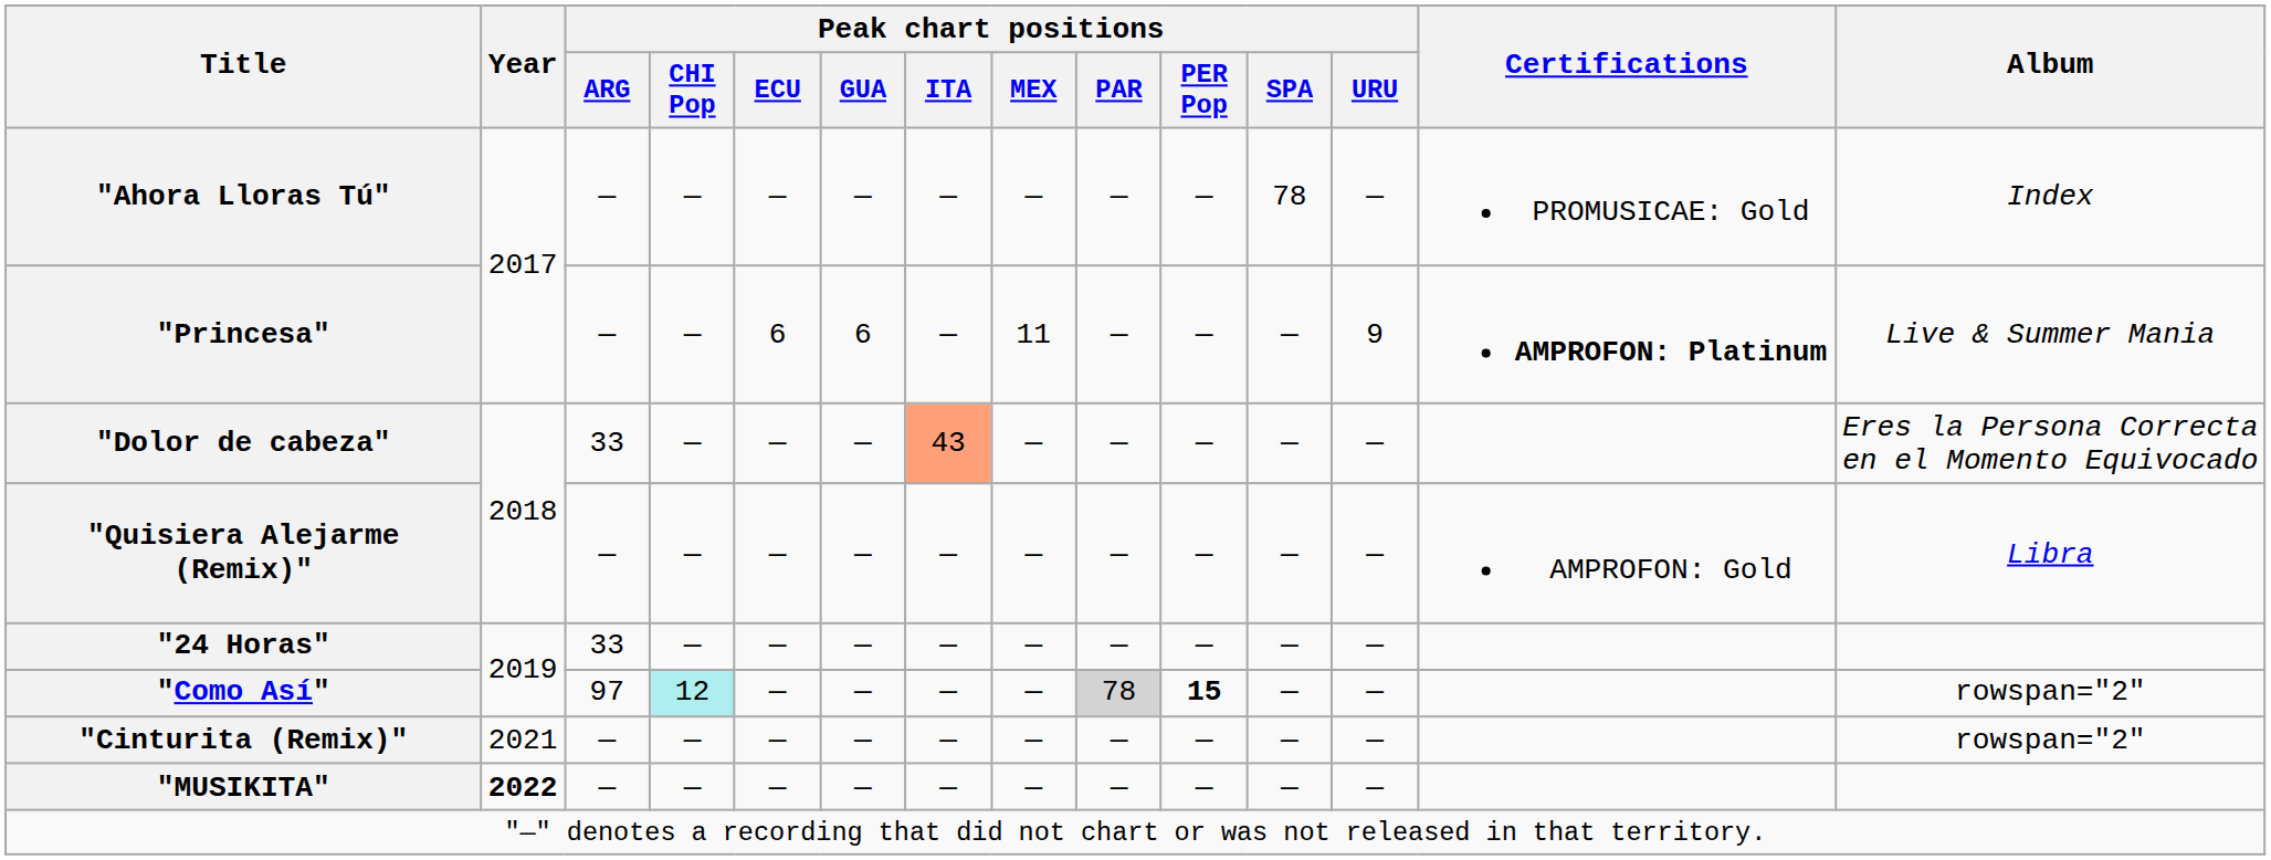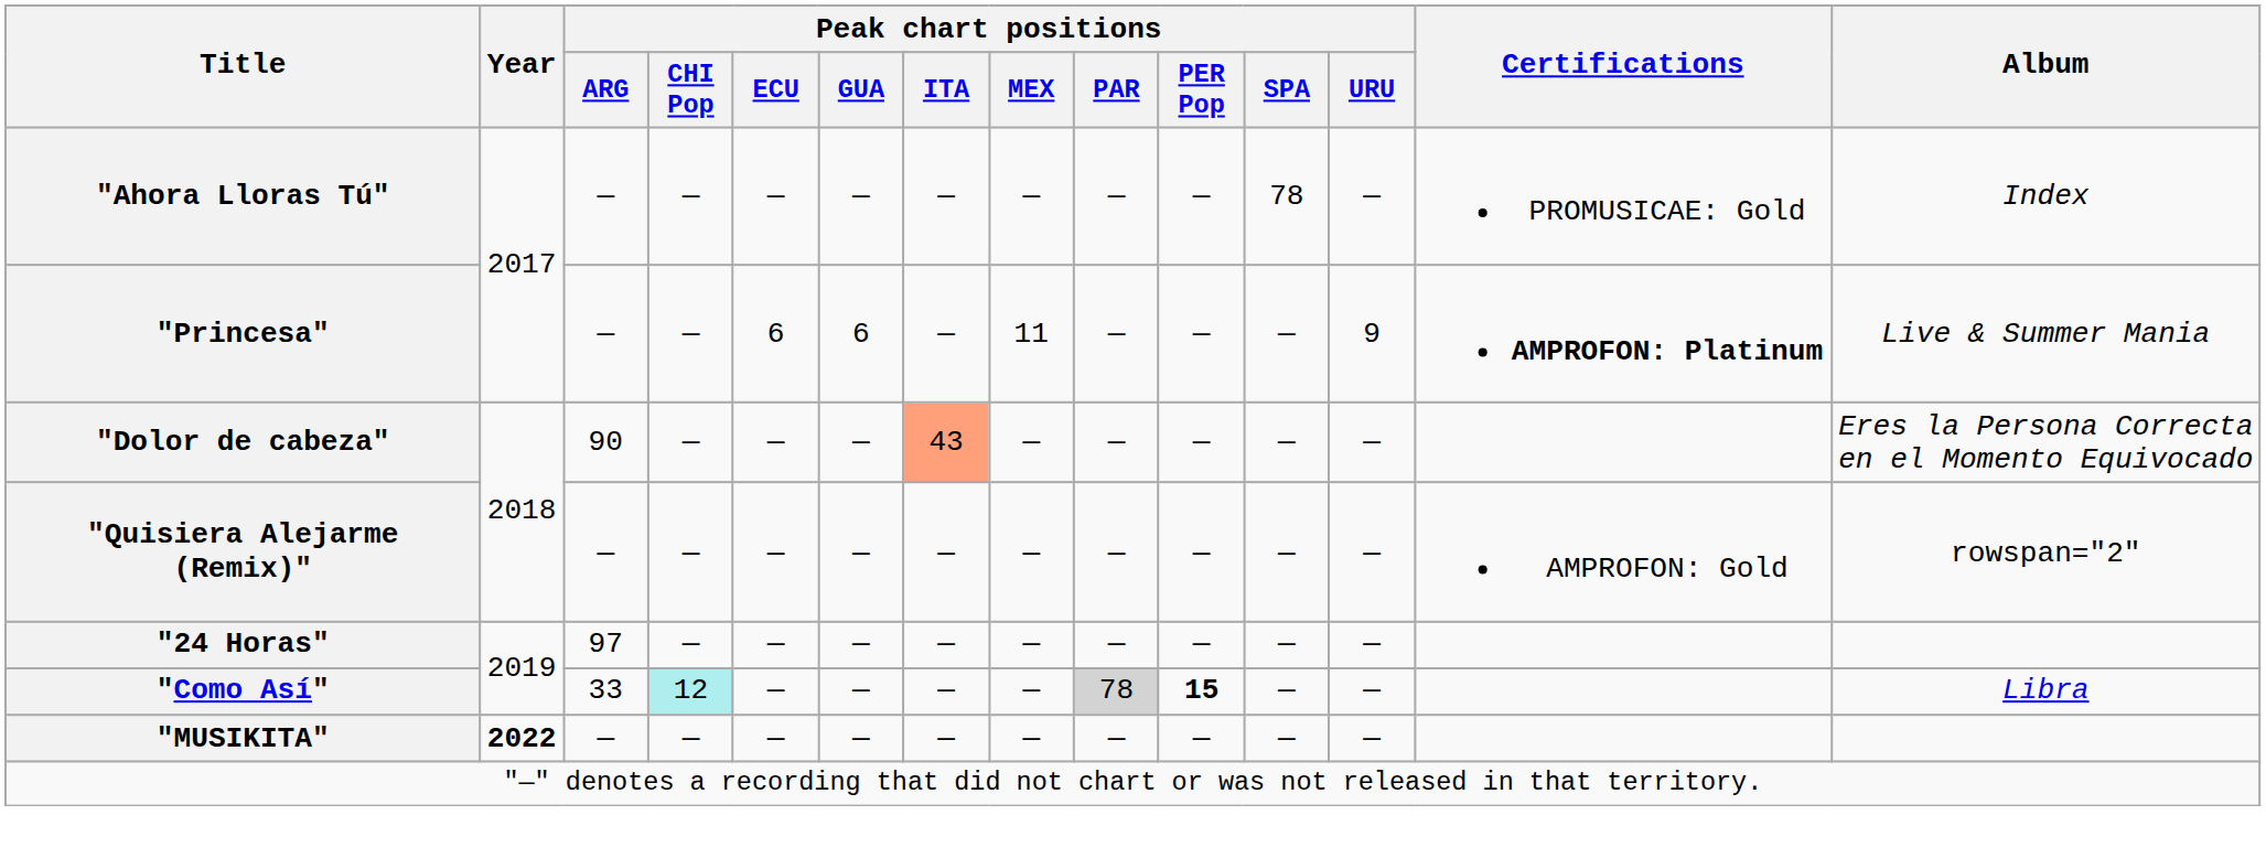"Dolor de cabeza" | Peak chart positions / ARG: 33 -> 90
"Quisiera Alejarme (Remix)" | Album: Libra -> rowspan="2"
"24 Horas" | Peak chart positions / ARG: 33 -> 97
"Como Así" | Peak chart positions / ARG: 97 -> 33
"Como Así" | Album: rowspan="2" -> Libra
- row: "Cinturita (Remix)" | 2021 | — | — | — | — | — | — | — | — | — | — | rowspan="2"
